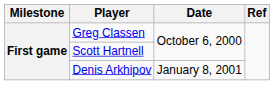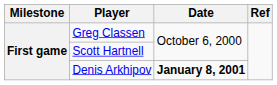Denis Arkhipov | Date: normal -> bold
